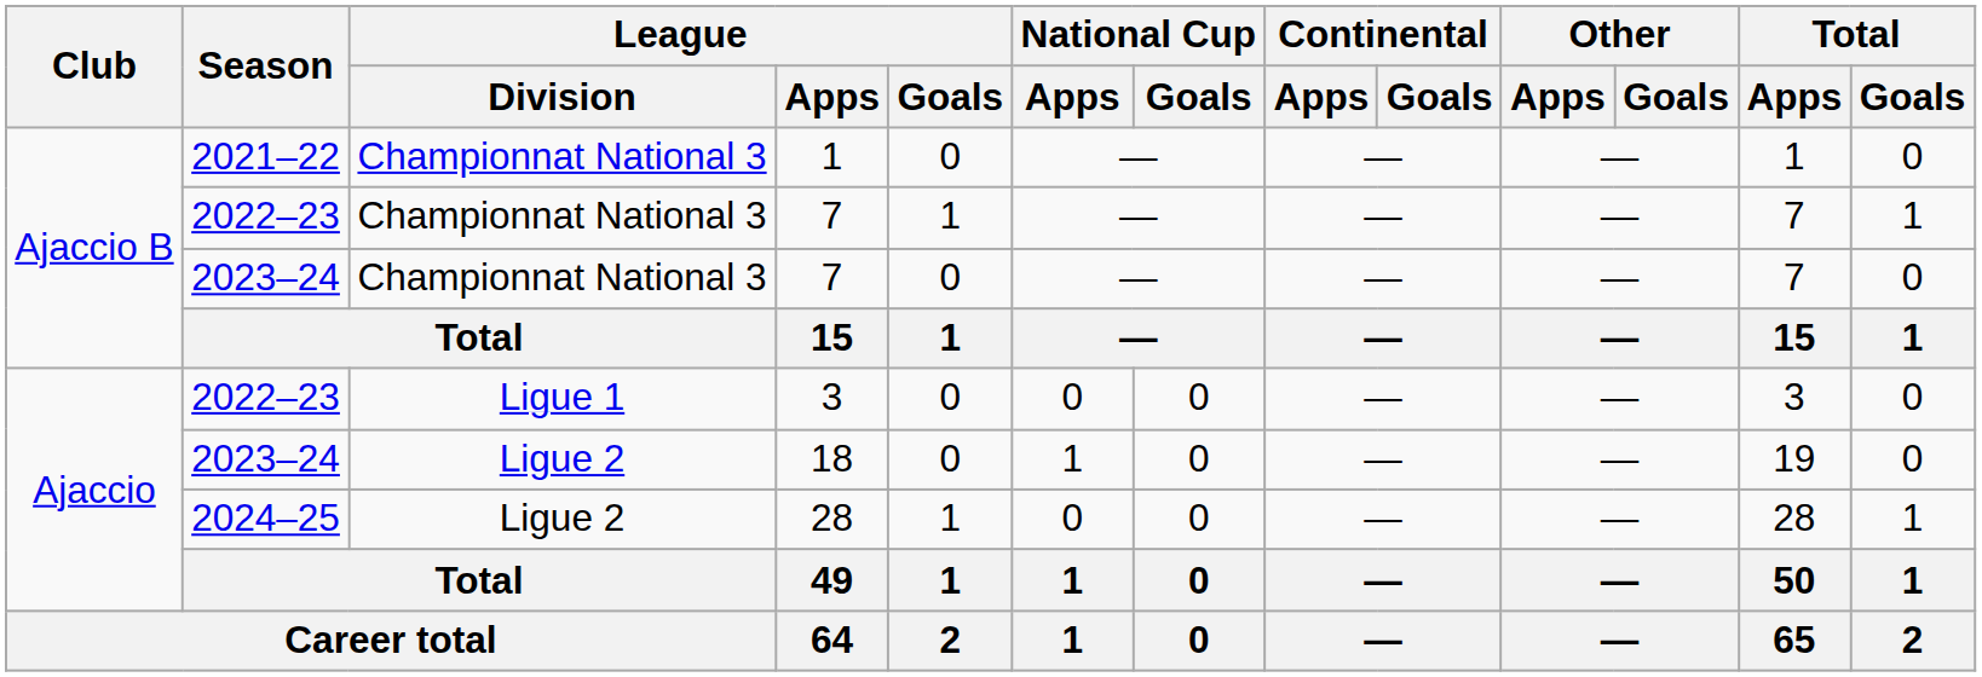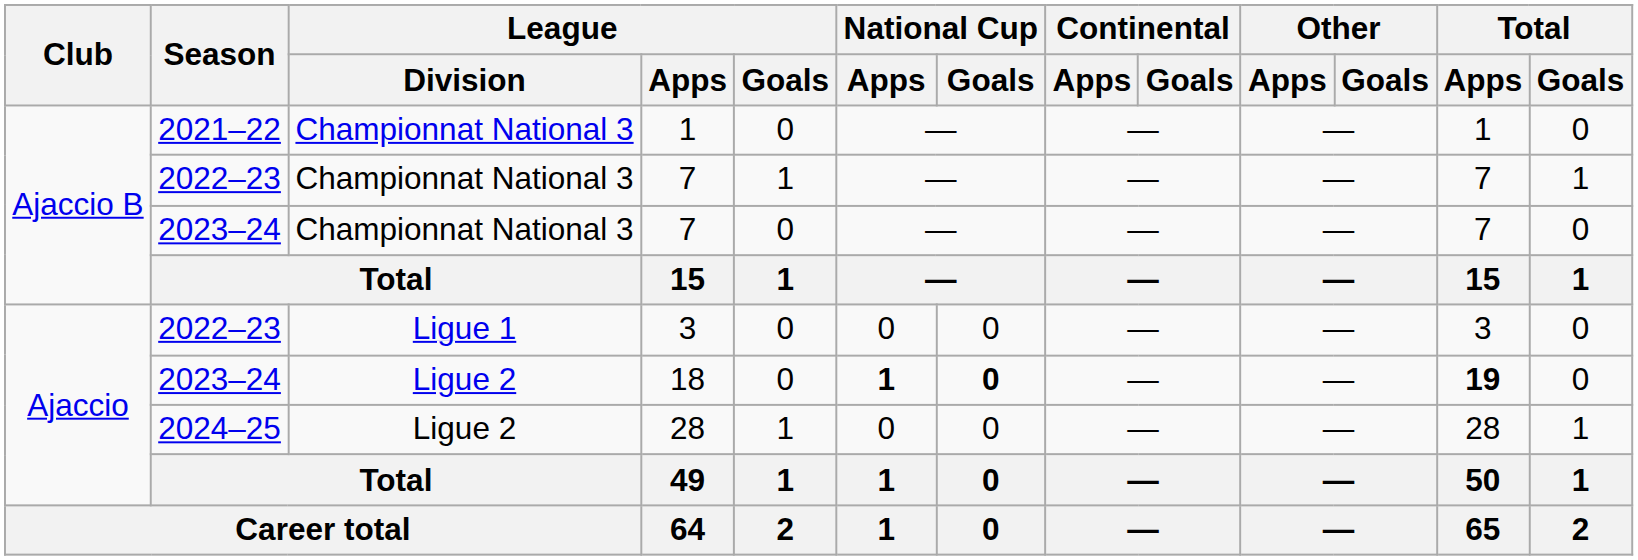18 | National Cup / Apps: normal -> bold
18 | National Cup / Goals: normal -> bold
18 | Total / Apps: normal -> bold
